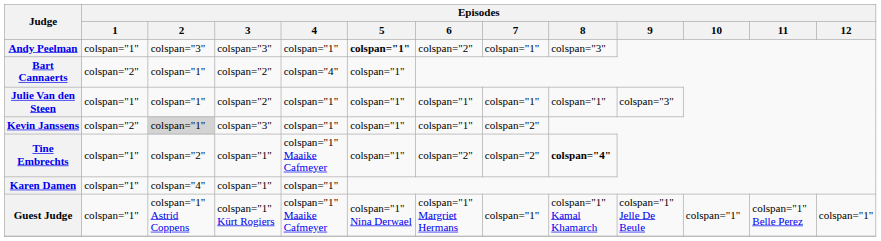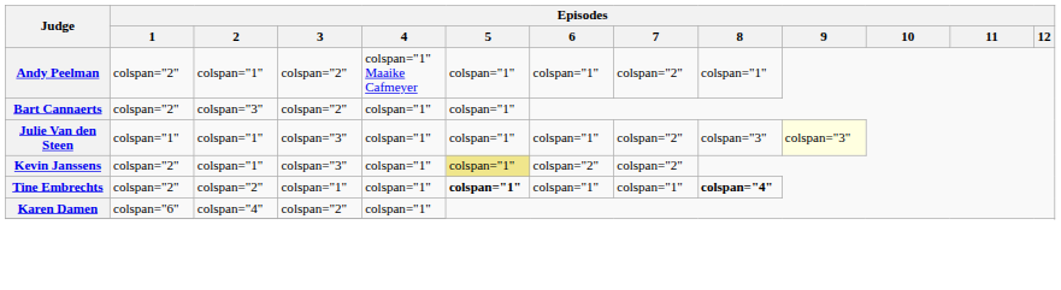Andy Peelman | Episodes / 1: colspan="1" -> colspan="2"
Andy Peelman | Episodes / 2: colspan="3" -> colspan="1"
Andy Peelman | Episodes / 3: colspan="3" -> colspan="2"
Andy Peelman | Episodes / 4: colspan="1" -> colspan="1" Maaike Cafmeyer
Andy Peelman | Episodes / 5: bold -> normal
Andy Peelman | Episodes / 6: colspan="2" -> colspan="1"
Andy Peelman | Episodes / 7: colspan="1" -> colspan="2"
Andy Peelman | Episodes / 8: colspan="3" -> colspan="1"
Bart Cannaerts | Episodes / 2: colspan="1" -> colspan="3"
Bart Cannaerts | Episodes / 4: colspan="4" -> colspan="1"
Julie Van den Steen | Episodes / 3: colspan="2" -> colspan="3"
Julie Van den Steen | Episodes / 7: colspan="1" -> colspan="2"
Julie Van den Steen | Episodes / 8: colspan="1" -> colspan="3"
Julie Van den Steen | Episodes / 9: no background -> lightyellow background
Kevin Janssens | Episodes / 2: lightgrey background -> no background
Kevin Janssens | Episodes / 5: no background -> khaki background
Kevin Janssens | Episodes / 6: colspan="1" -> colspan="2"
Tine Embrechts | Episodes / 1: colspan="1" -> colspan="2"
Tine Embrechts | Episodes / 4: colspan="1" Maaike Cafmeyer -> colspan="1"
Tine Embrechts | Episodes / 5: normal -> bold
Tine Embrechts | Episodes / 6: colspan="2" -> colspan="1"
Tine Embrechts | Episodes / 7: colspan="2" -> colspan="1"
Karen Damen | Episodes / 1: colspan="1" -> colspan="6"
Karen Damen | Episodes / 3: colspan="1" -> colspan="2"
- row: Guest Judge | colspan="1" | colspan="1" Astrid Coppens | colspan="1" Kürt Rogiers | colspan="1" Maaike Cafmeyer | colspan="1" Nina Derwael | colspan="1" Margriet Hermans | colspan="1" | colspan="1" Kamal Khamarch | colspan="1" Jelle De Beule | colspan="1" | colspan="1" Belle Perez | colspan="1"
